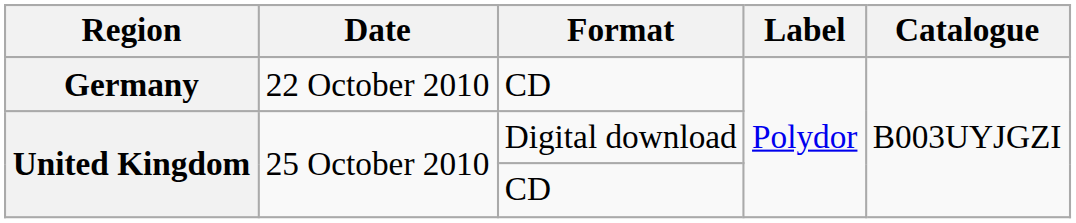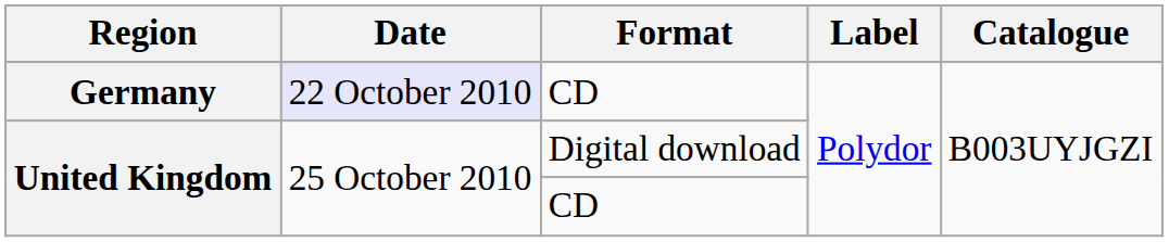Germany | Date: no background -> lavender background
